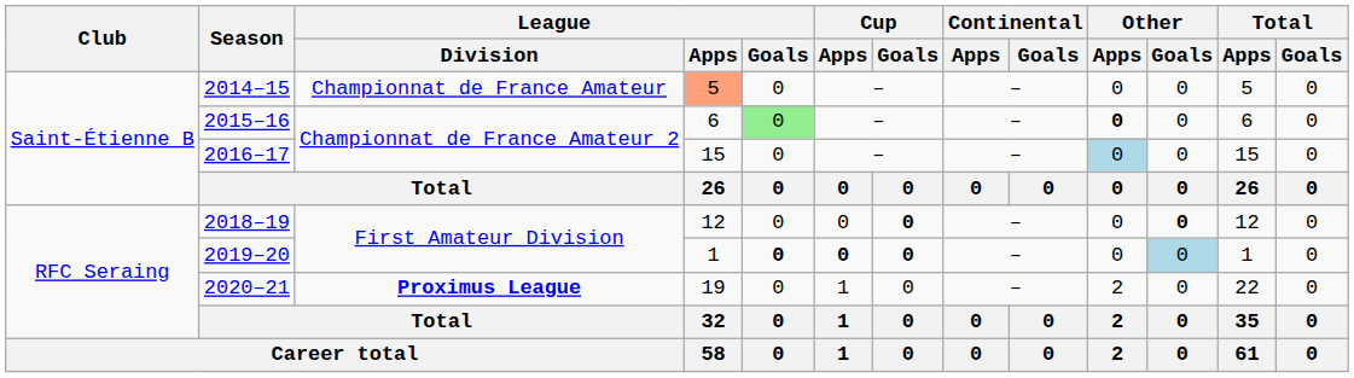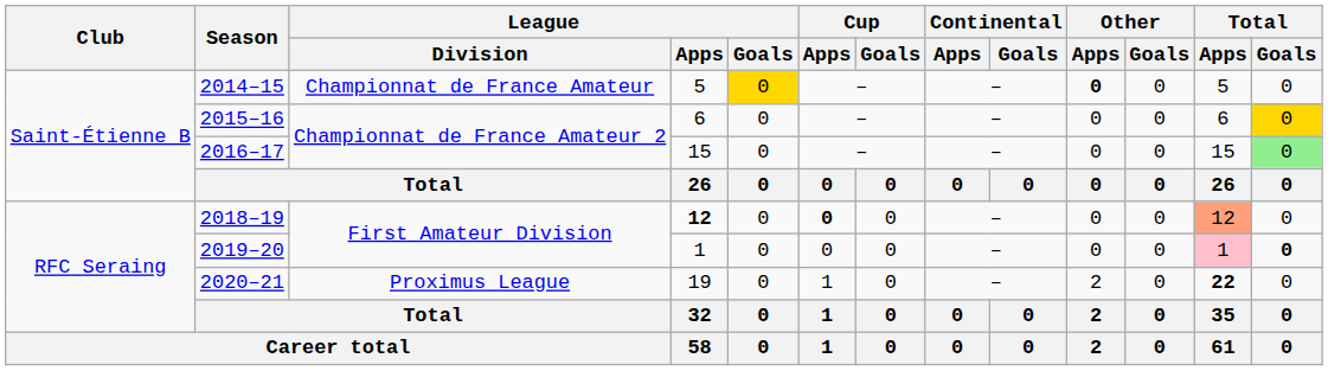2014–15 | League / Apps: lightsalmon background -> no background
2014–15 | League / Goals: no background -> gold background
2014–15 | Other / Apps: normal -> bold
2015–16 | League / Goals: lightgreen background -> no background
2015–16 | Other / Apps: bold -> normal
2015–16 | Total / Goals: no background -> gold background
2016–17 | Other / Apps: lightblue background -> no background
2016–17 | Total / Goals: no background -> lightgreen background
2018–19 | League / Apps: normal -> bold
2018–19 | Cup / Apps: normal -> bold
2018–19 | Cup / Goals: bold -> normal
2018–19 | Other / Goals: bold -> normal
2018–19 | Total / Apps: no background -> lightsalmon background
2019–20 | League / Goals: bold -> normal
2019–20 | Cup / Apps: bold -> normal
2019–20 | Cup / Goals: bold -> normal
2019–20 | Other / Goals: lightblue background -> no background
2019–20 | Total / Apps: no background -> pink background
2019–20 | Total / Goals: normal -> bold
2020–21 | League / Division: bold -> normal
2020–21 | Total / Apps: normal -> bold
